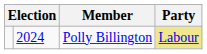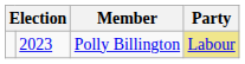Polly Billington | column 2: 2024 -> 2023
